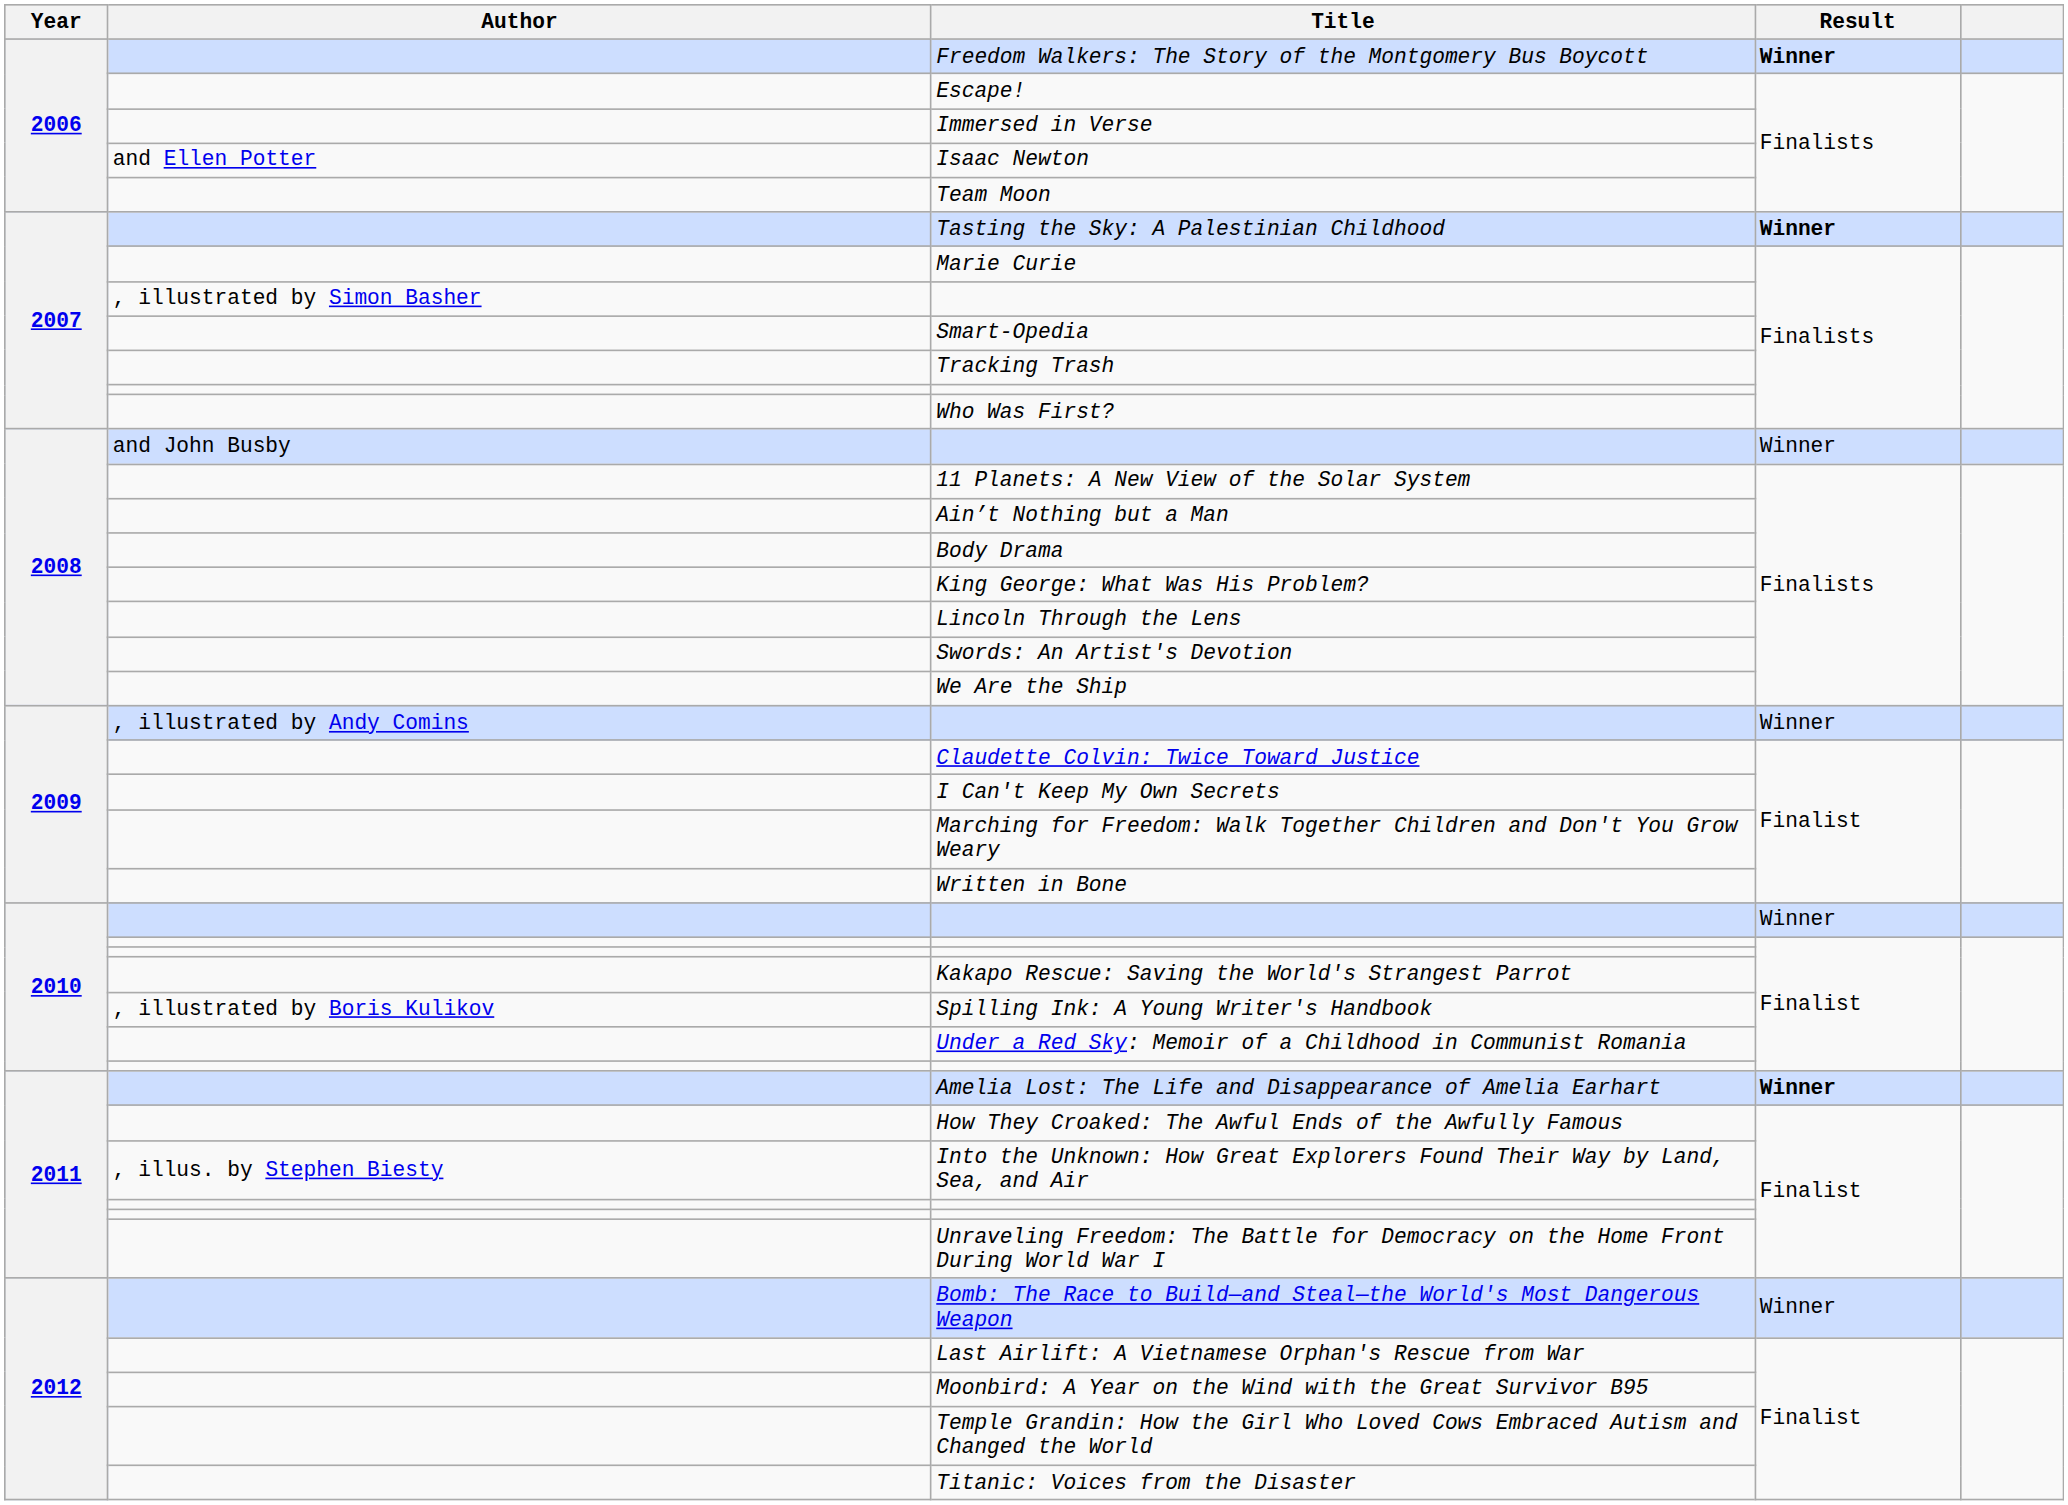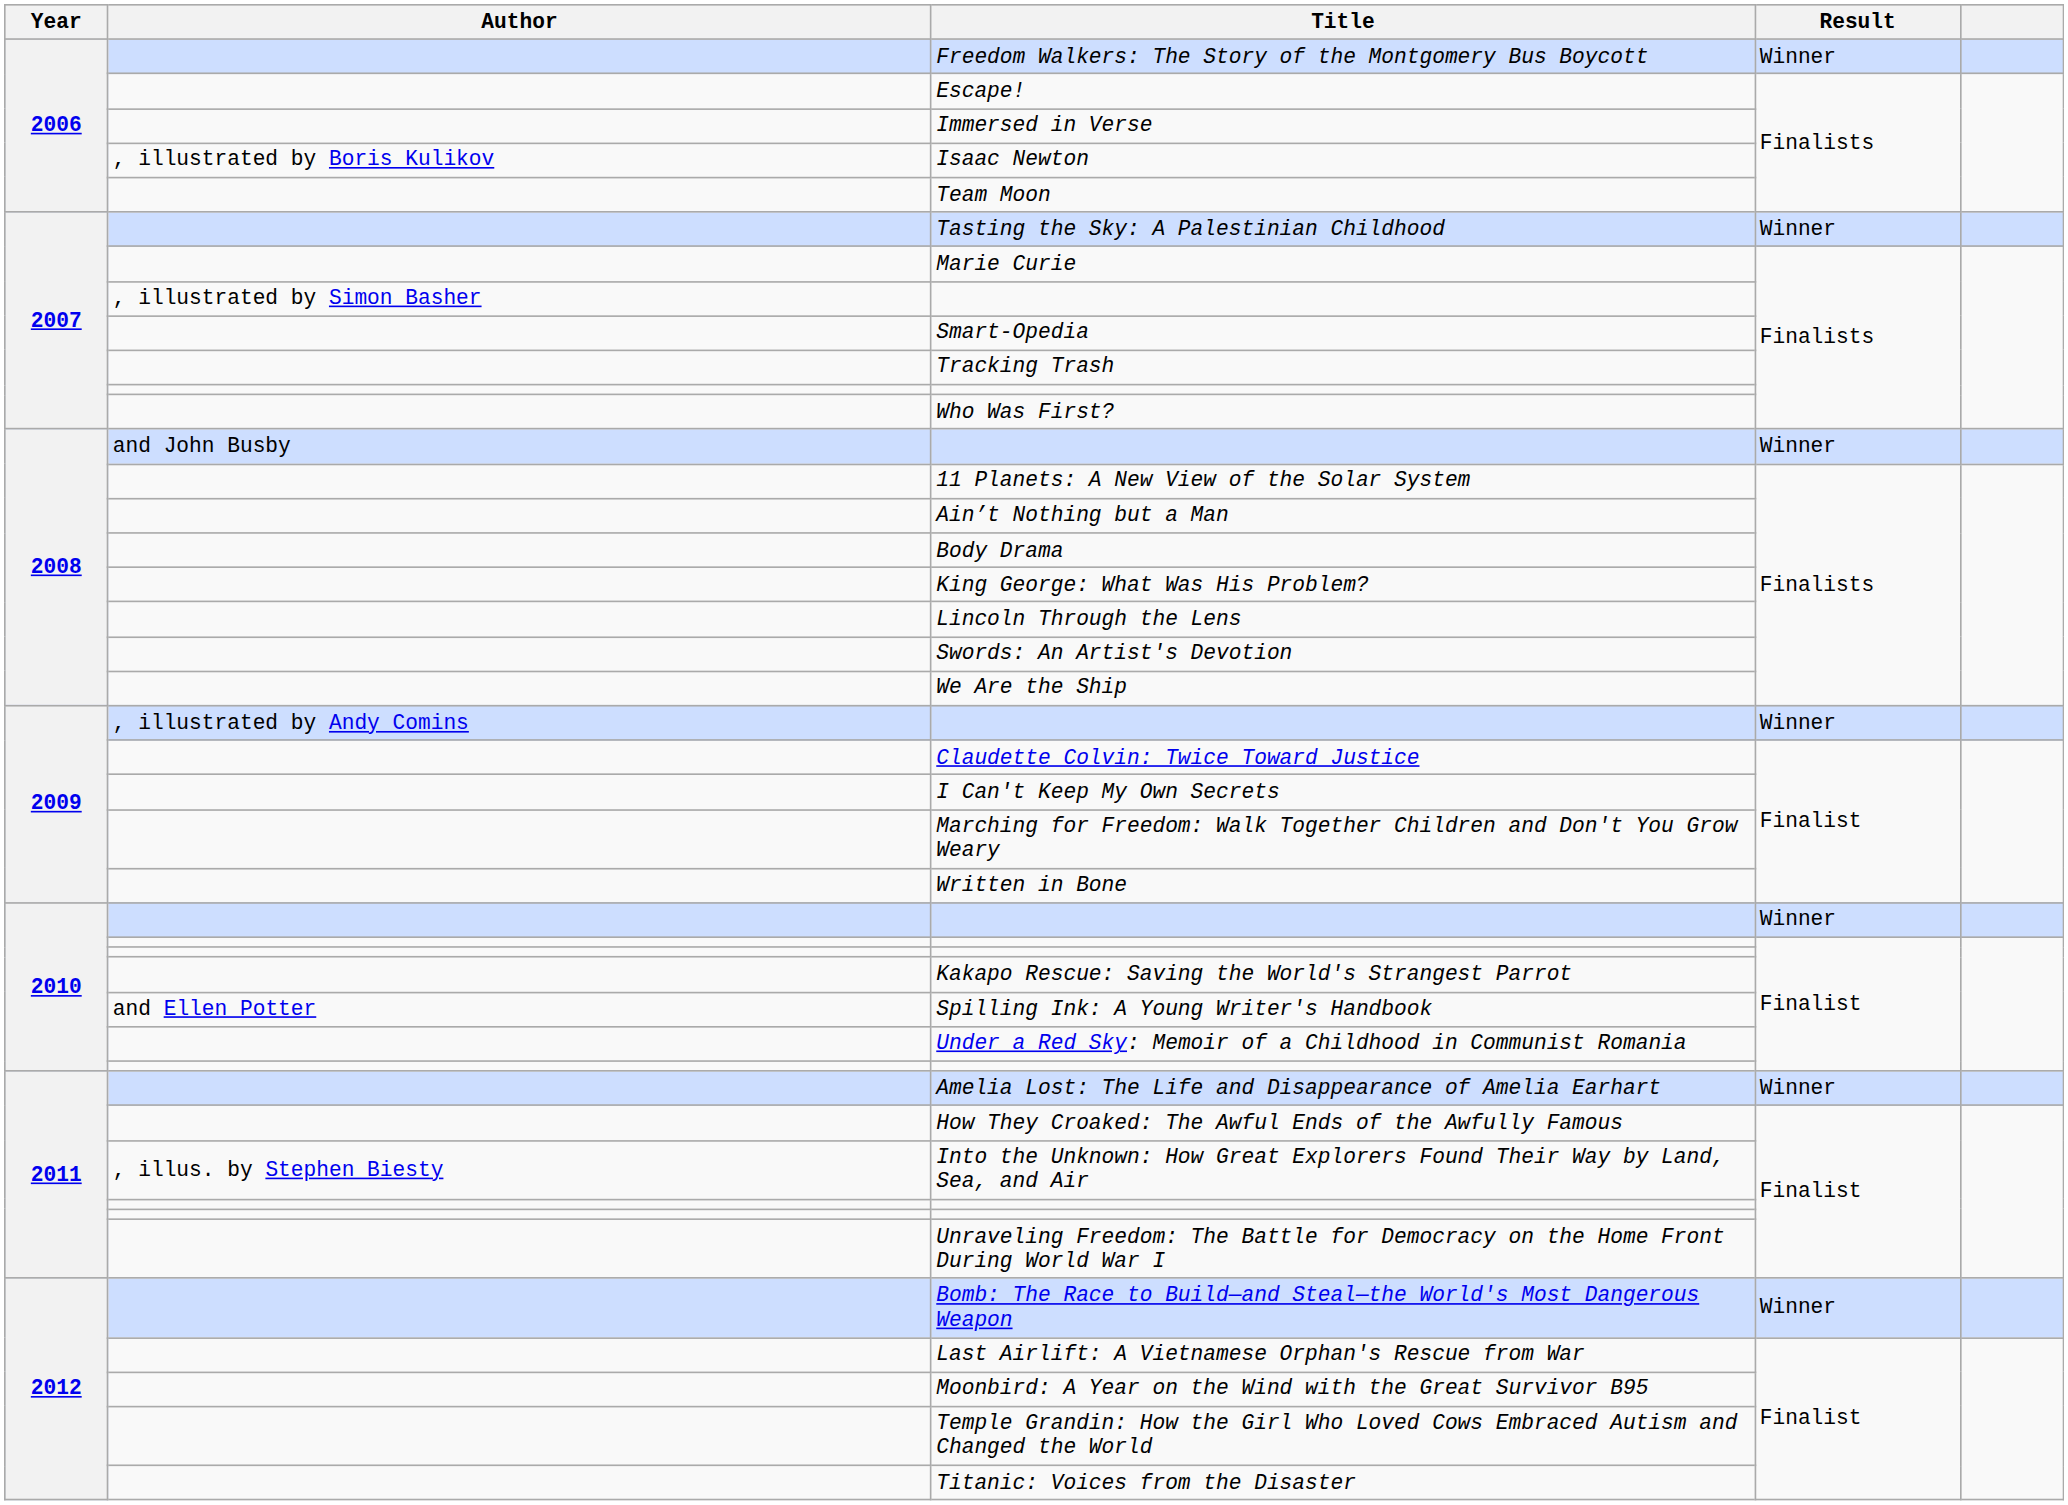Freedom Walkers: The Story of the Montgomery Bus Boycott | Result: bold -> normal
Isaac Newton | Author: and Ellen Potter -> , illustrated by Boris Kulikov
Tasting the Sky: A Palestinian Childhood | Result: bold -> normal
Spilling Ink: A Young Writer's Handbook | Author: , illustrated by Boris Kulikov -> and Ellen Potter
Amelia Lost: The Life and Disappearance of Amelia Earhart | Result: bold -> normal
